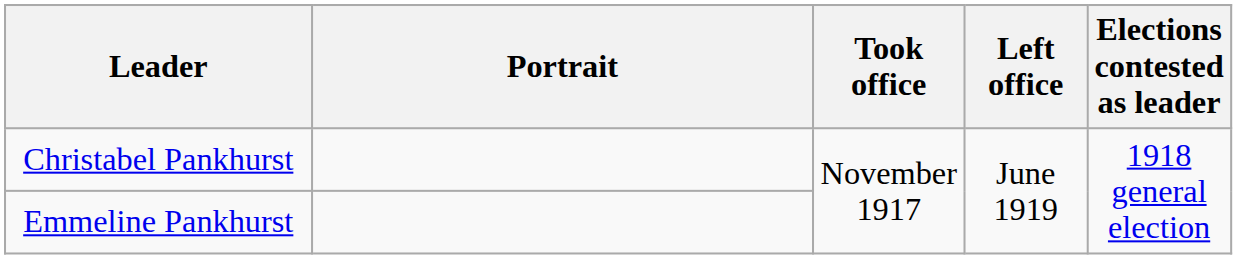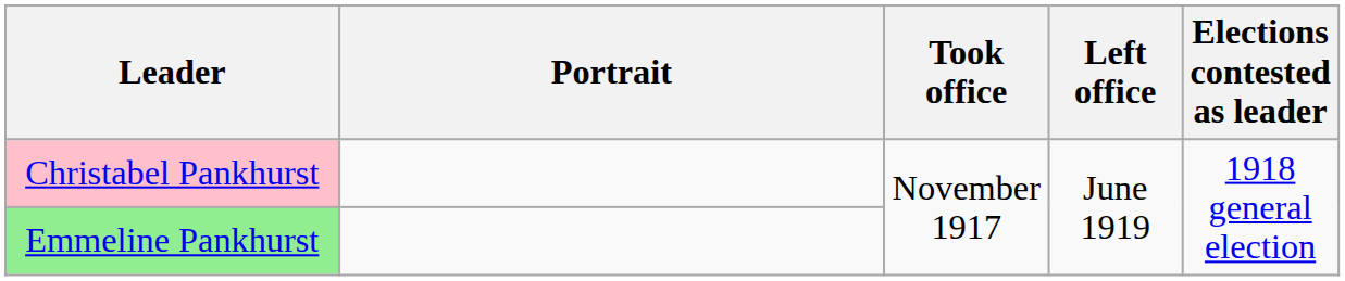Christabel Pankhurst | Leader: no background -> pink background
Emmeline Pankhurst | Leader: no background -> lightgreen background
